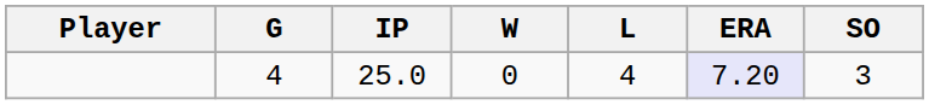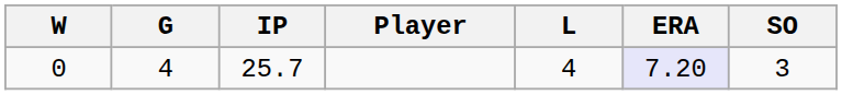columns swapped: Player <-> W
row 2 | IP: 25.0 -> 25.7
